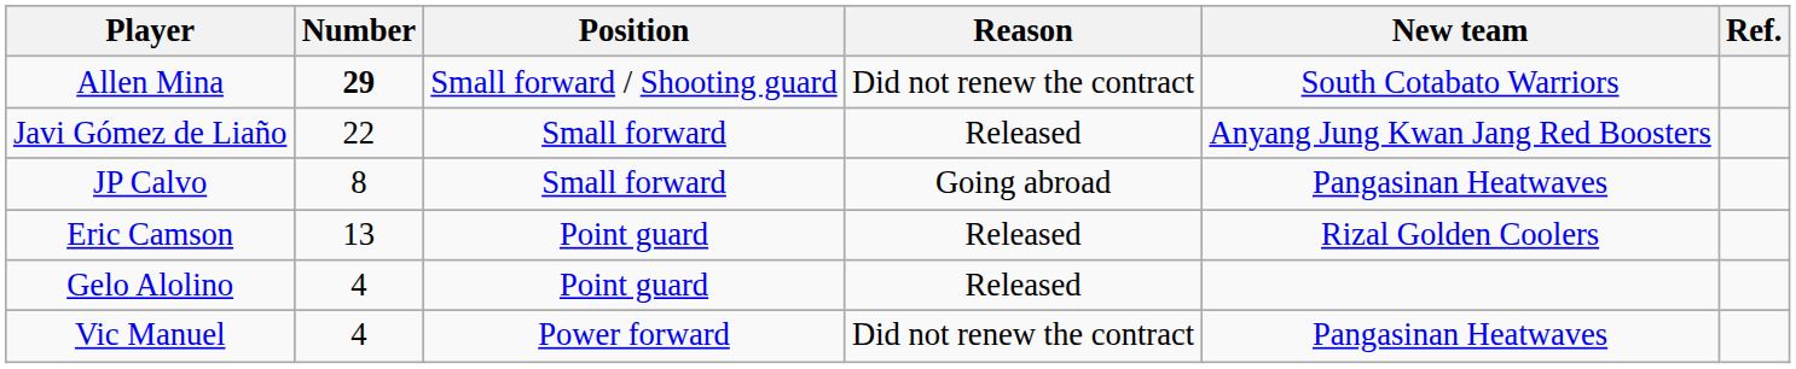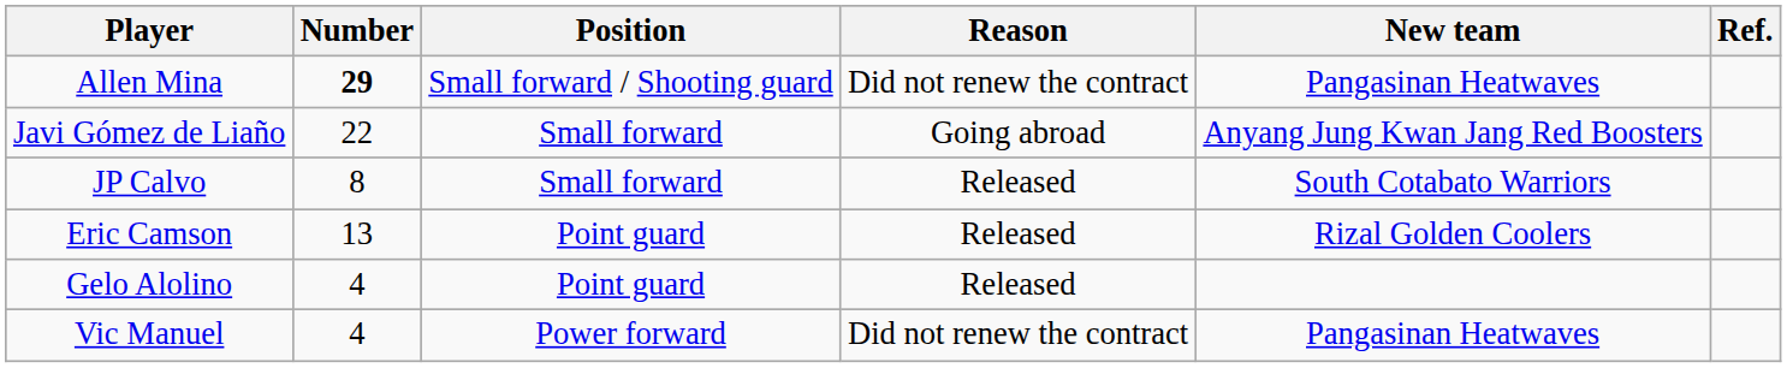Allen Mina | New team: South Cotabato Warriors -> Pangasinan Heatwaves
Javi Gómez de Liaño | Reason: Released -> Going abroad
JP Calvo | Reason: Going abroad -> Released
JP Calvo | New team: Pangasinan Heatwaves -> South Cotabato Warriors
